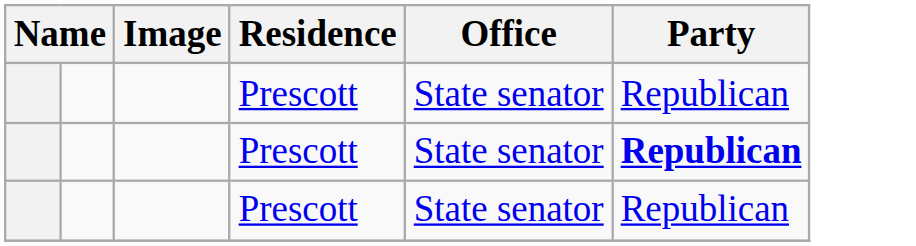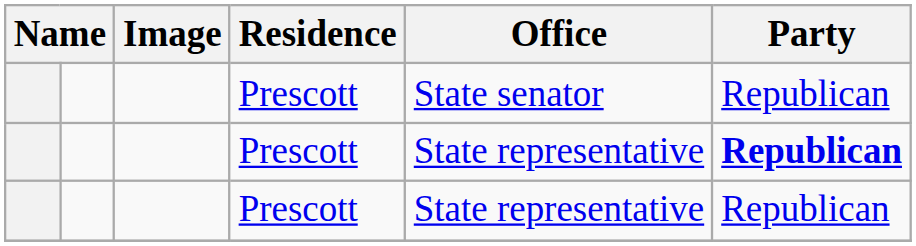row 3 | Office: State senator -> State representative
row 4 | Office: State senator -> State representative
